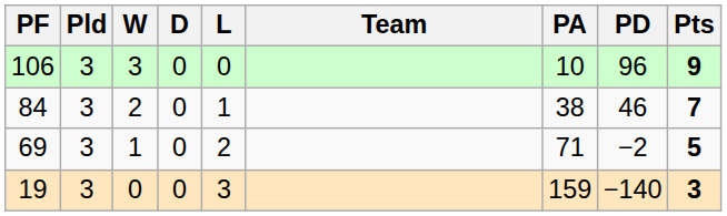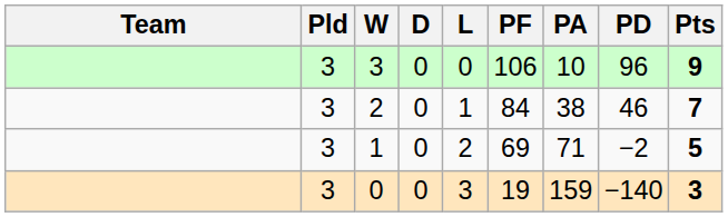columns swapped: Team <-> PF
